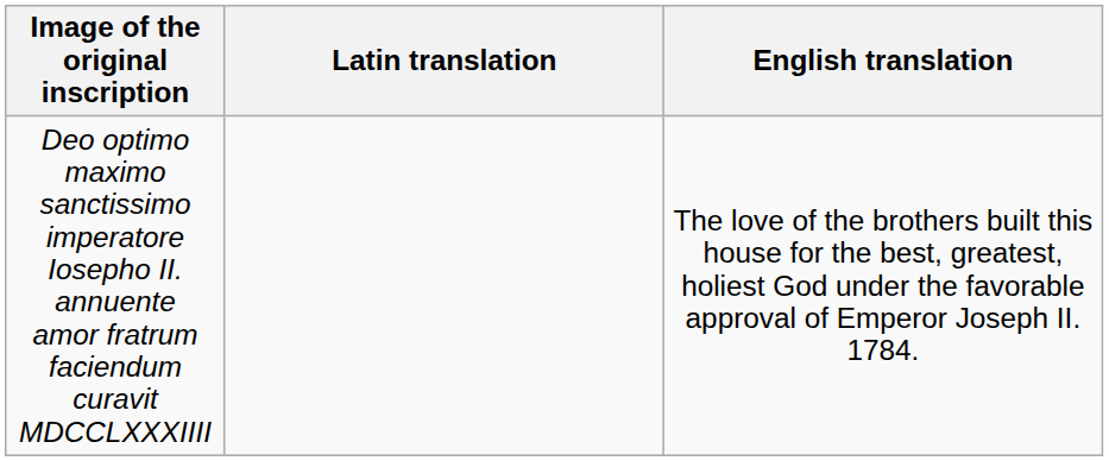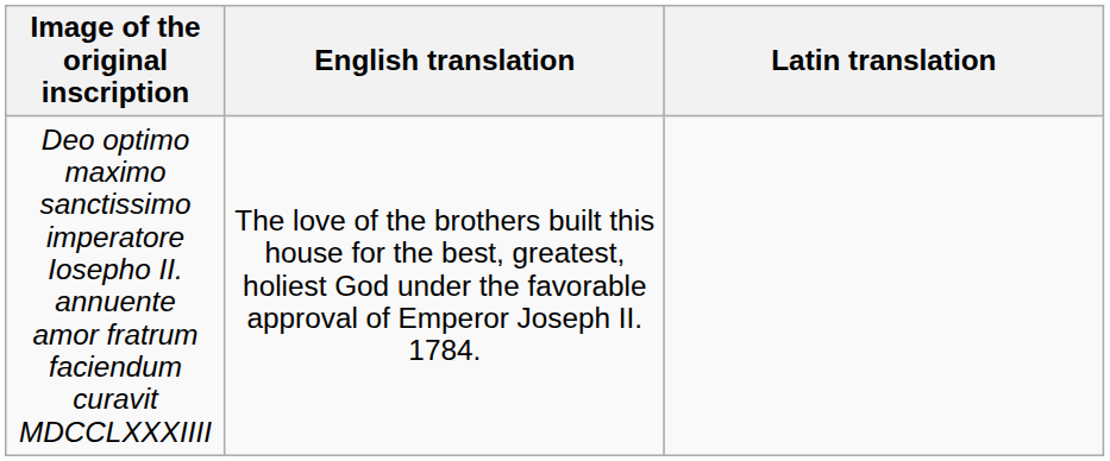columns swapped: Latin translation <-> English translation
